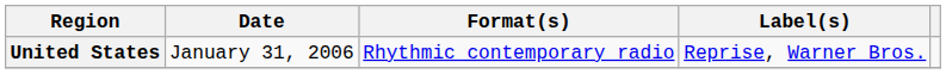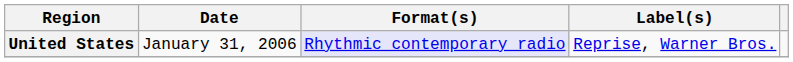United States | Format(s): no background -> lavender background
